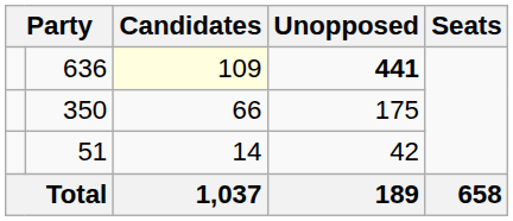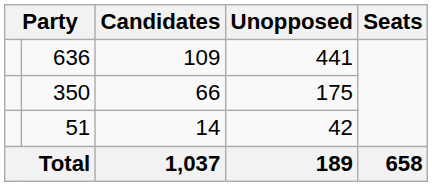636 | Candidates: lightyellow background -> no background
636 | Unopposed: bold -> normal
